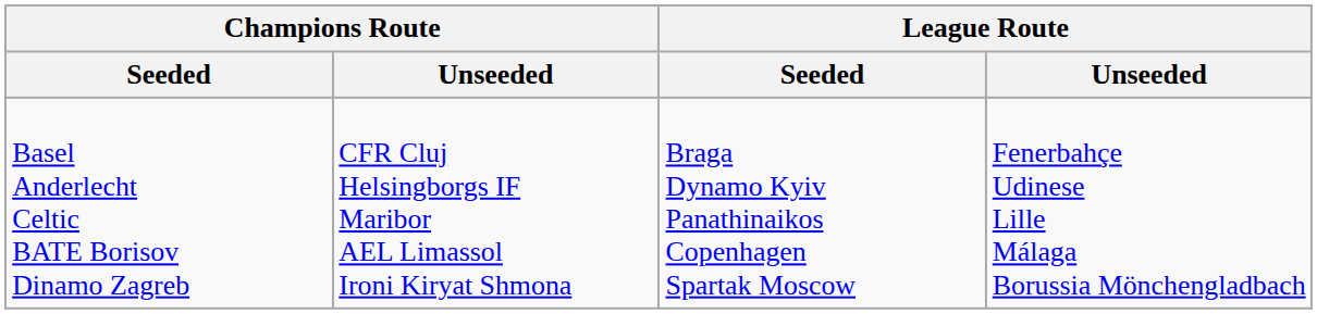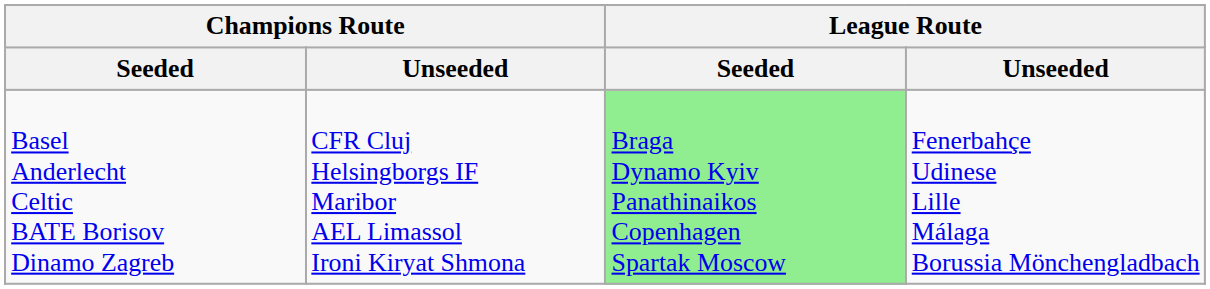Basel Anderlecht Celtic BATE Borisov Dinamo Zagreb | League Route / Seeded: no background -> lightgreen background
